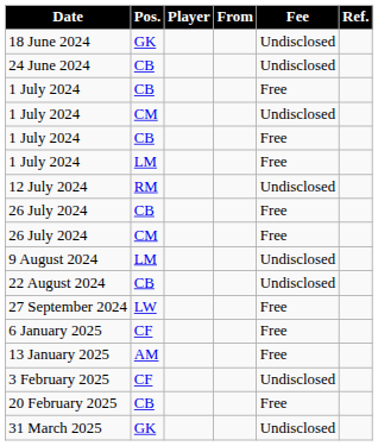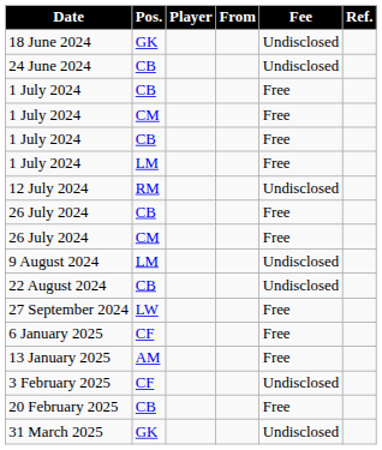1 July 2024 / CM | Fee: Undisclosed -> Free
